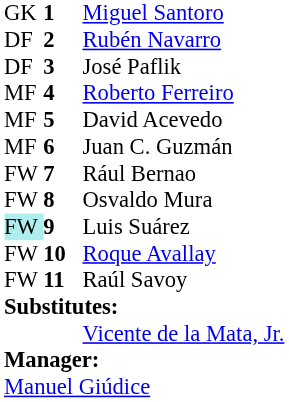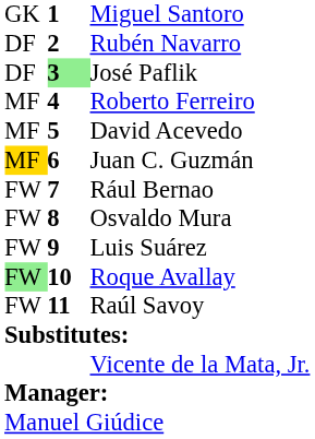José Paflik | column 2: no background -> lightgreen background
Juan C. Guzmán | column 1: no background -> gold background
Luis Suárez | column 1: paleturquoise background -> no background
Roque Avallay | column 1: no background -> lightgreen background
